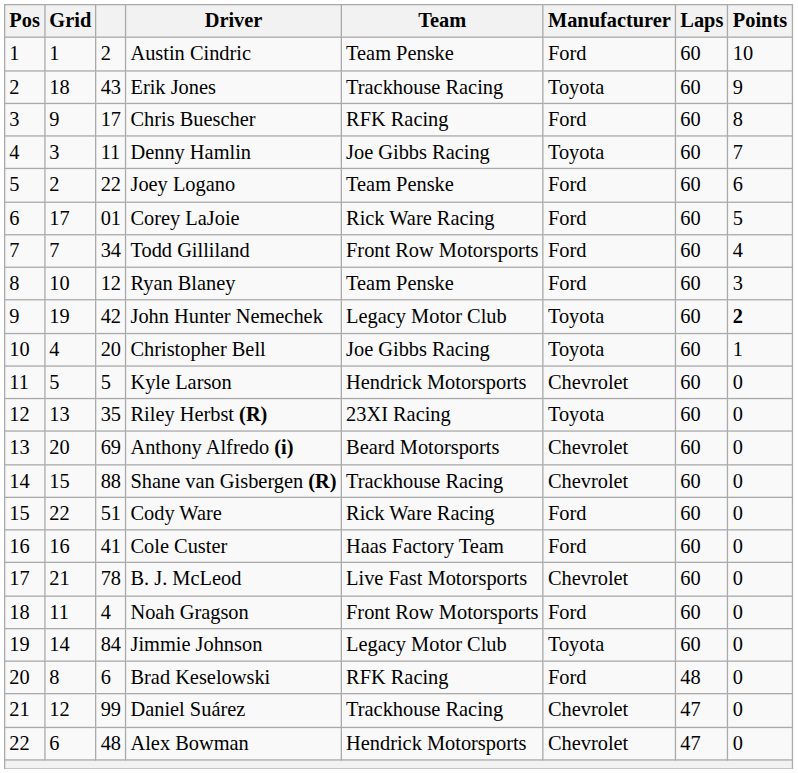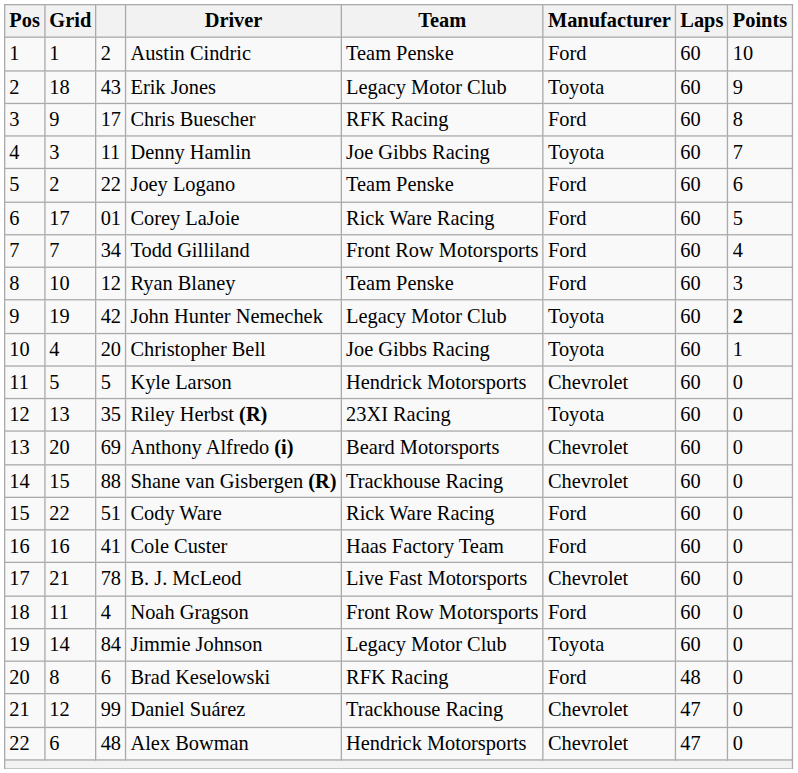Erik Jones | Team: Trackhouse Racing -> Legacy Motor Club
